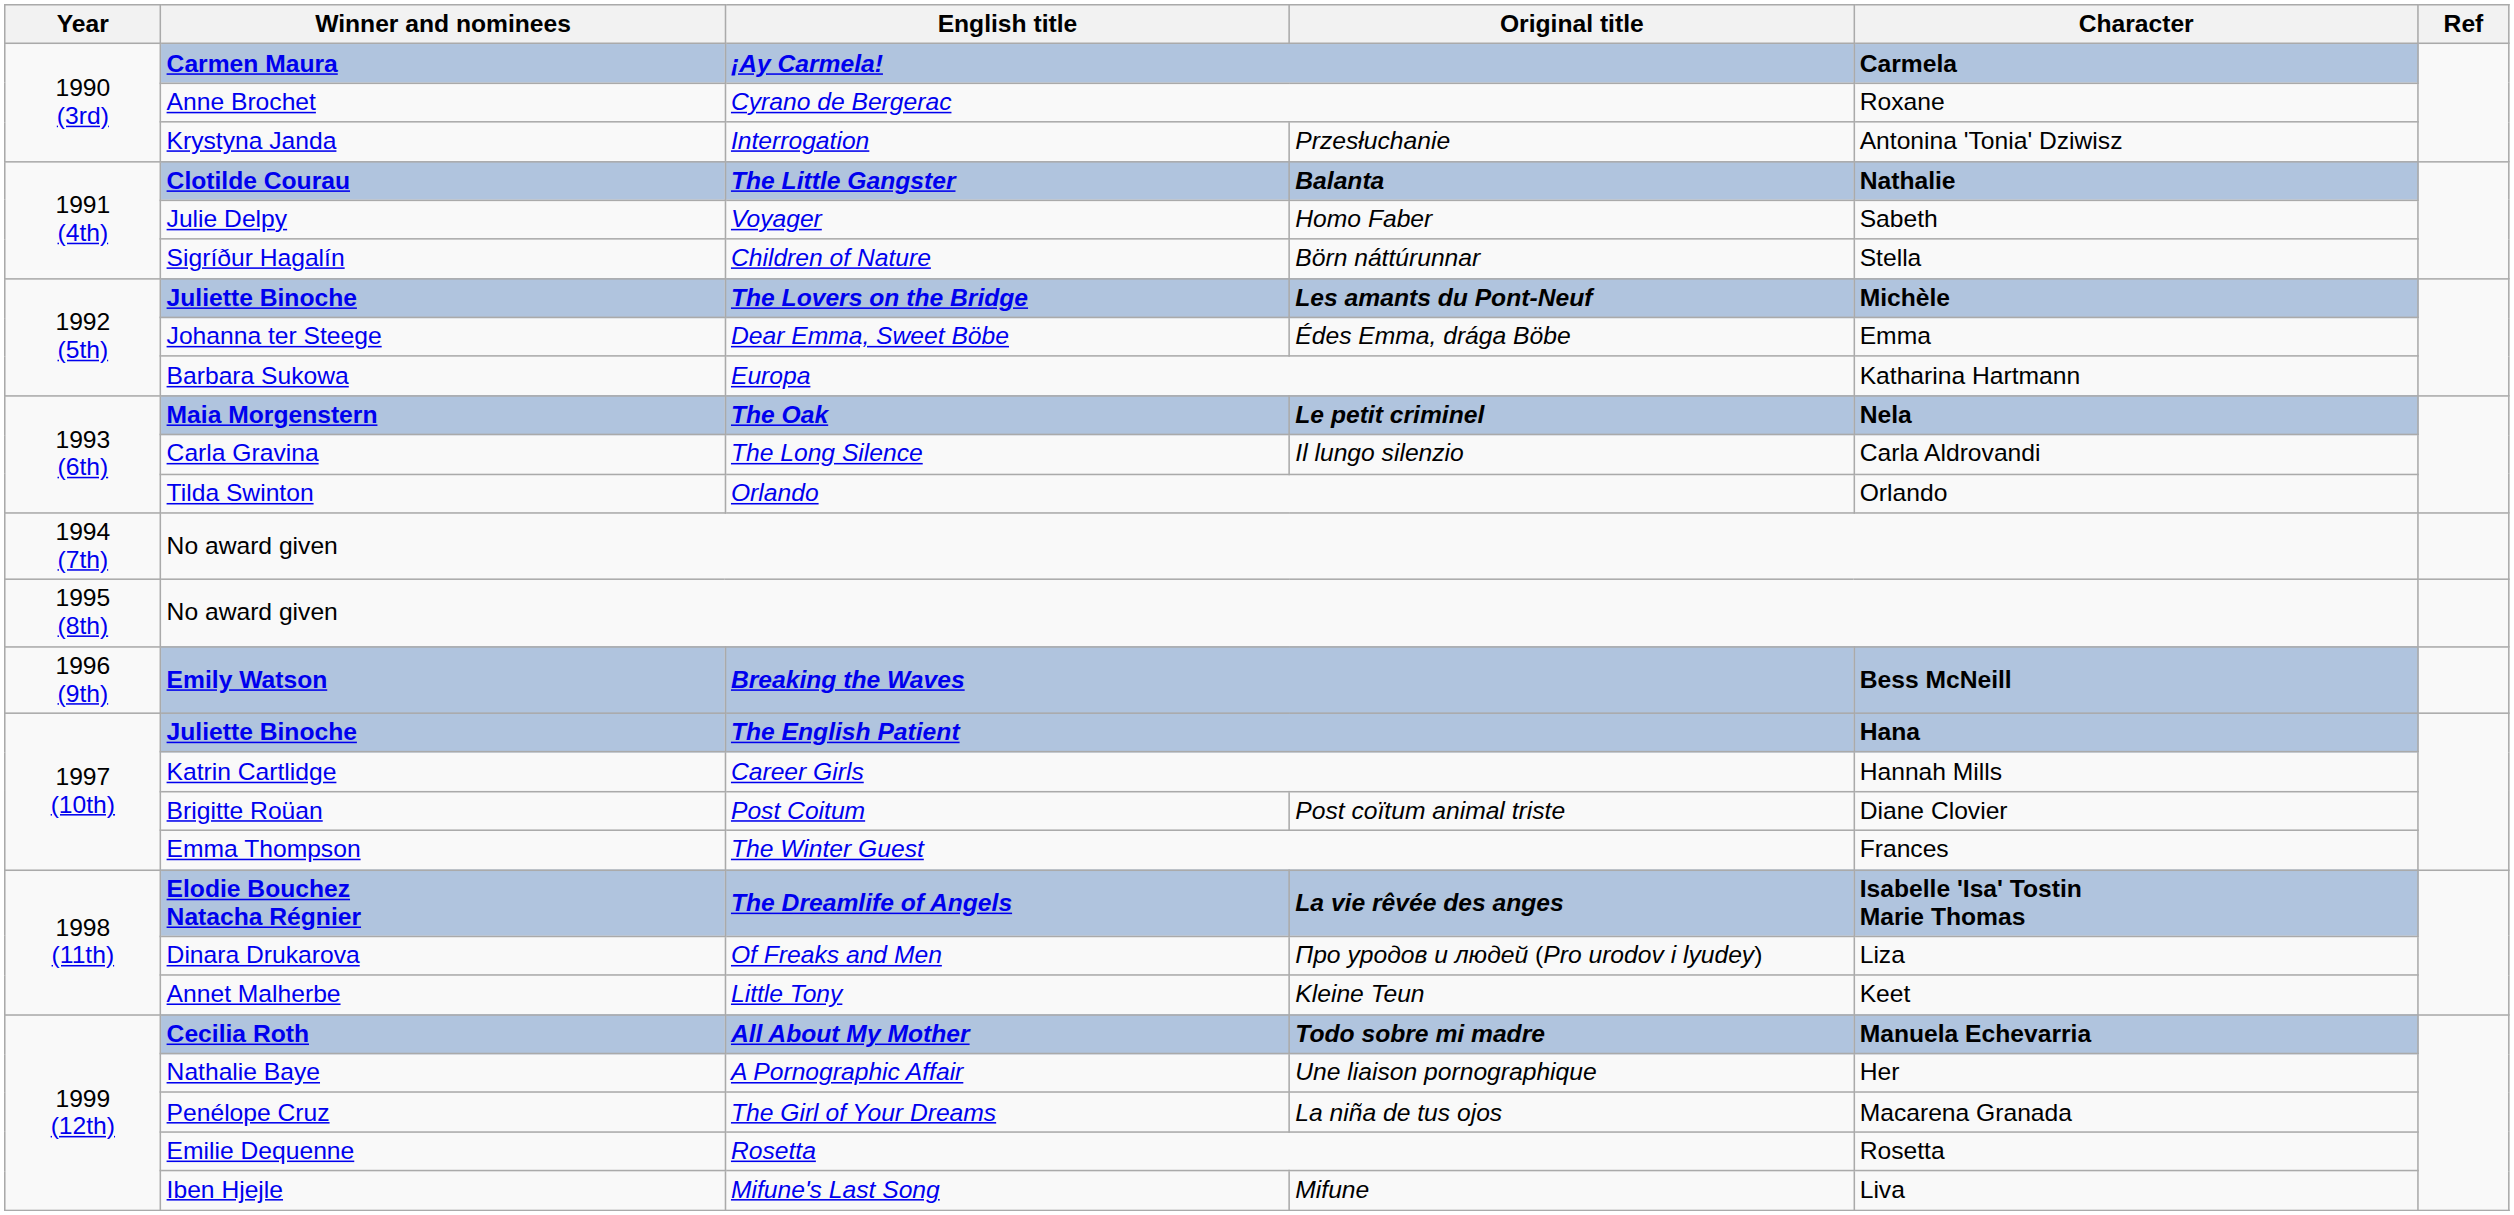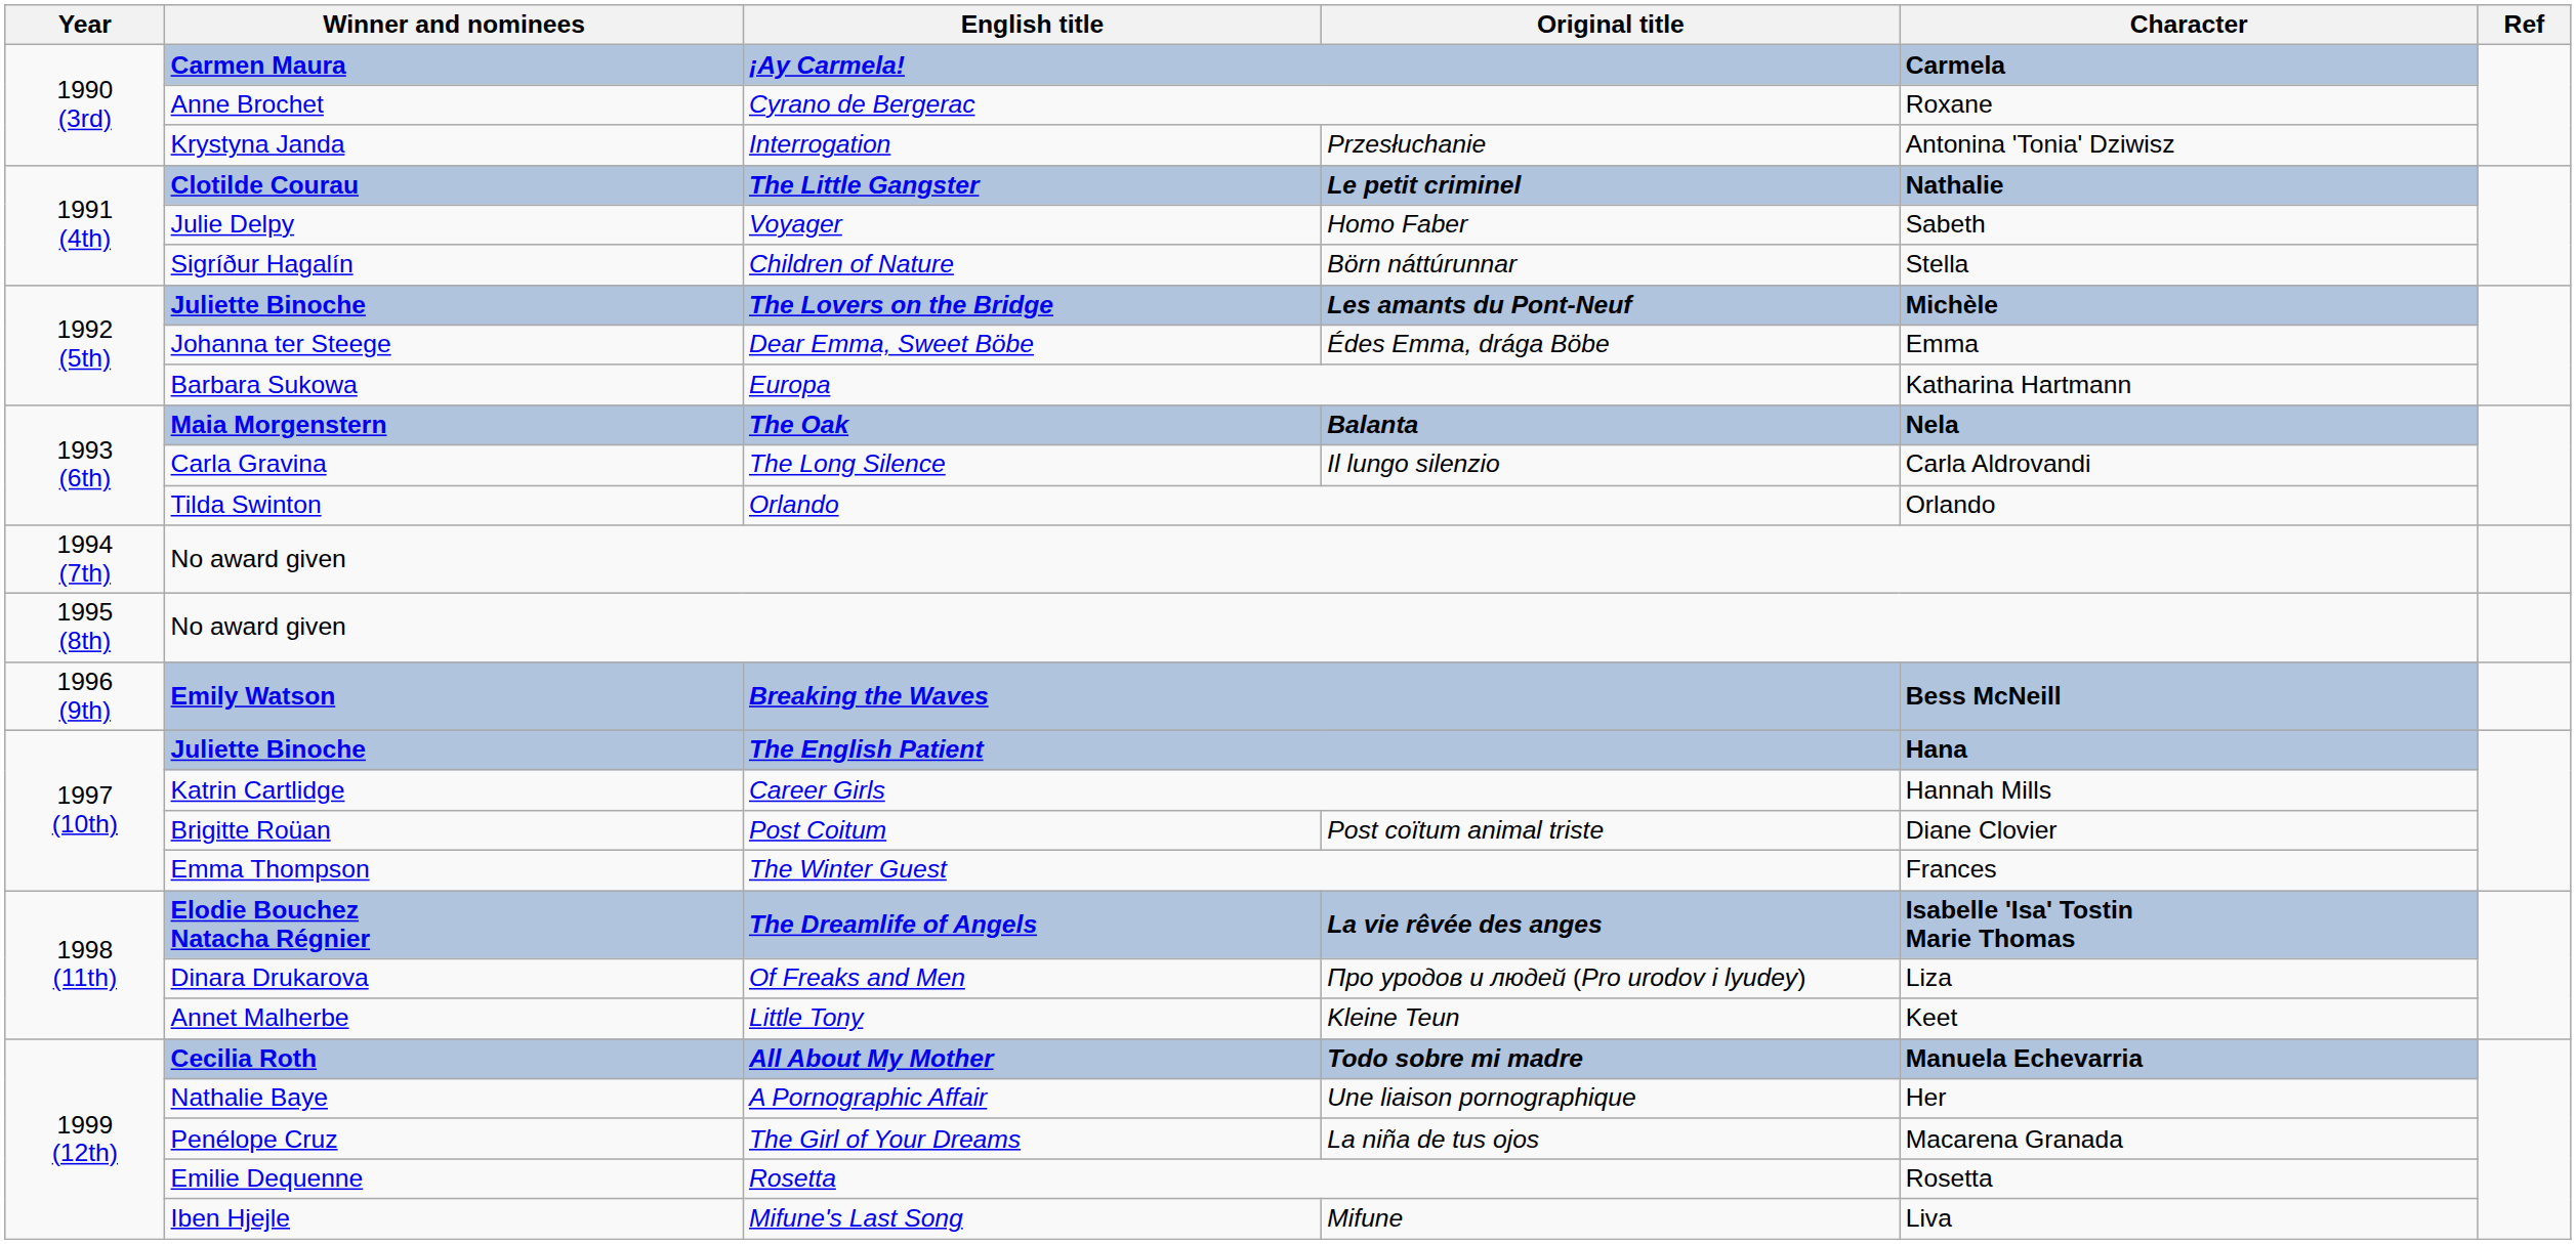The Little Gangster | Original title: Balanta -> Le petit criminel
The Oak | Original title: Le petit criminel -> Balanta
